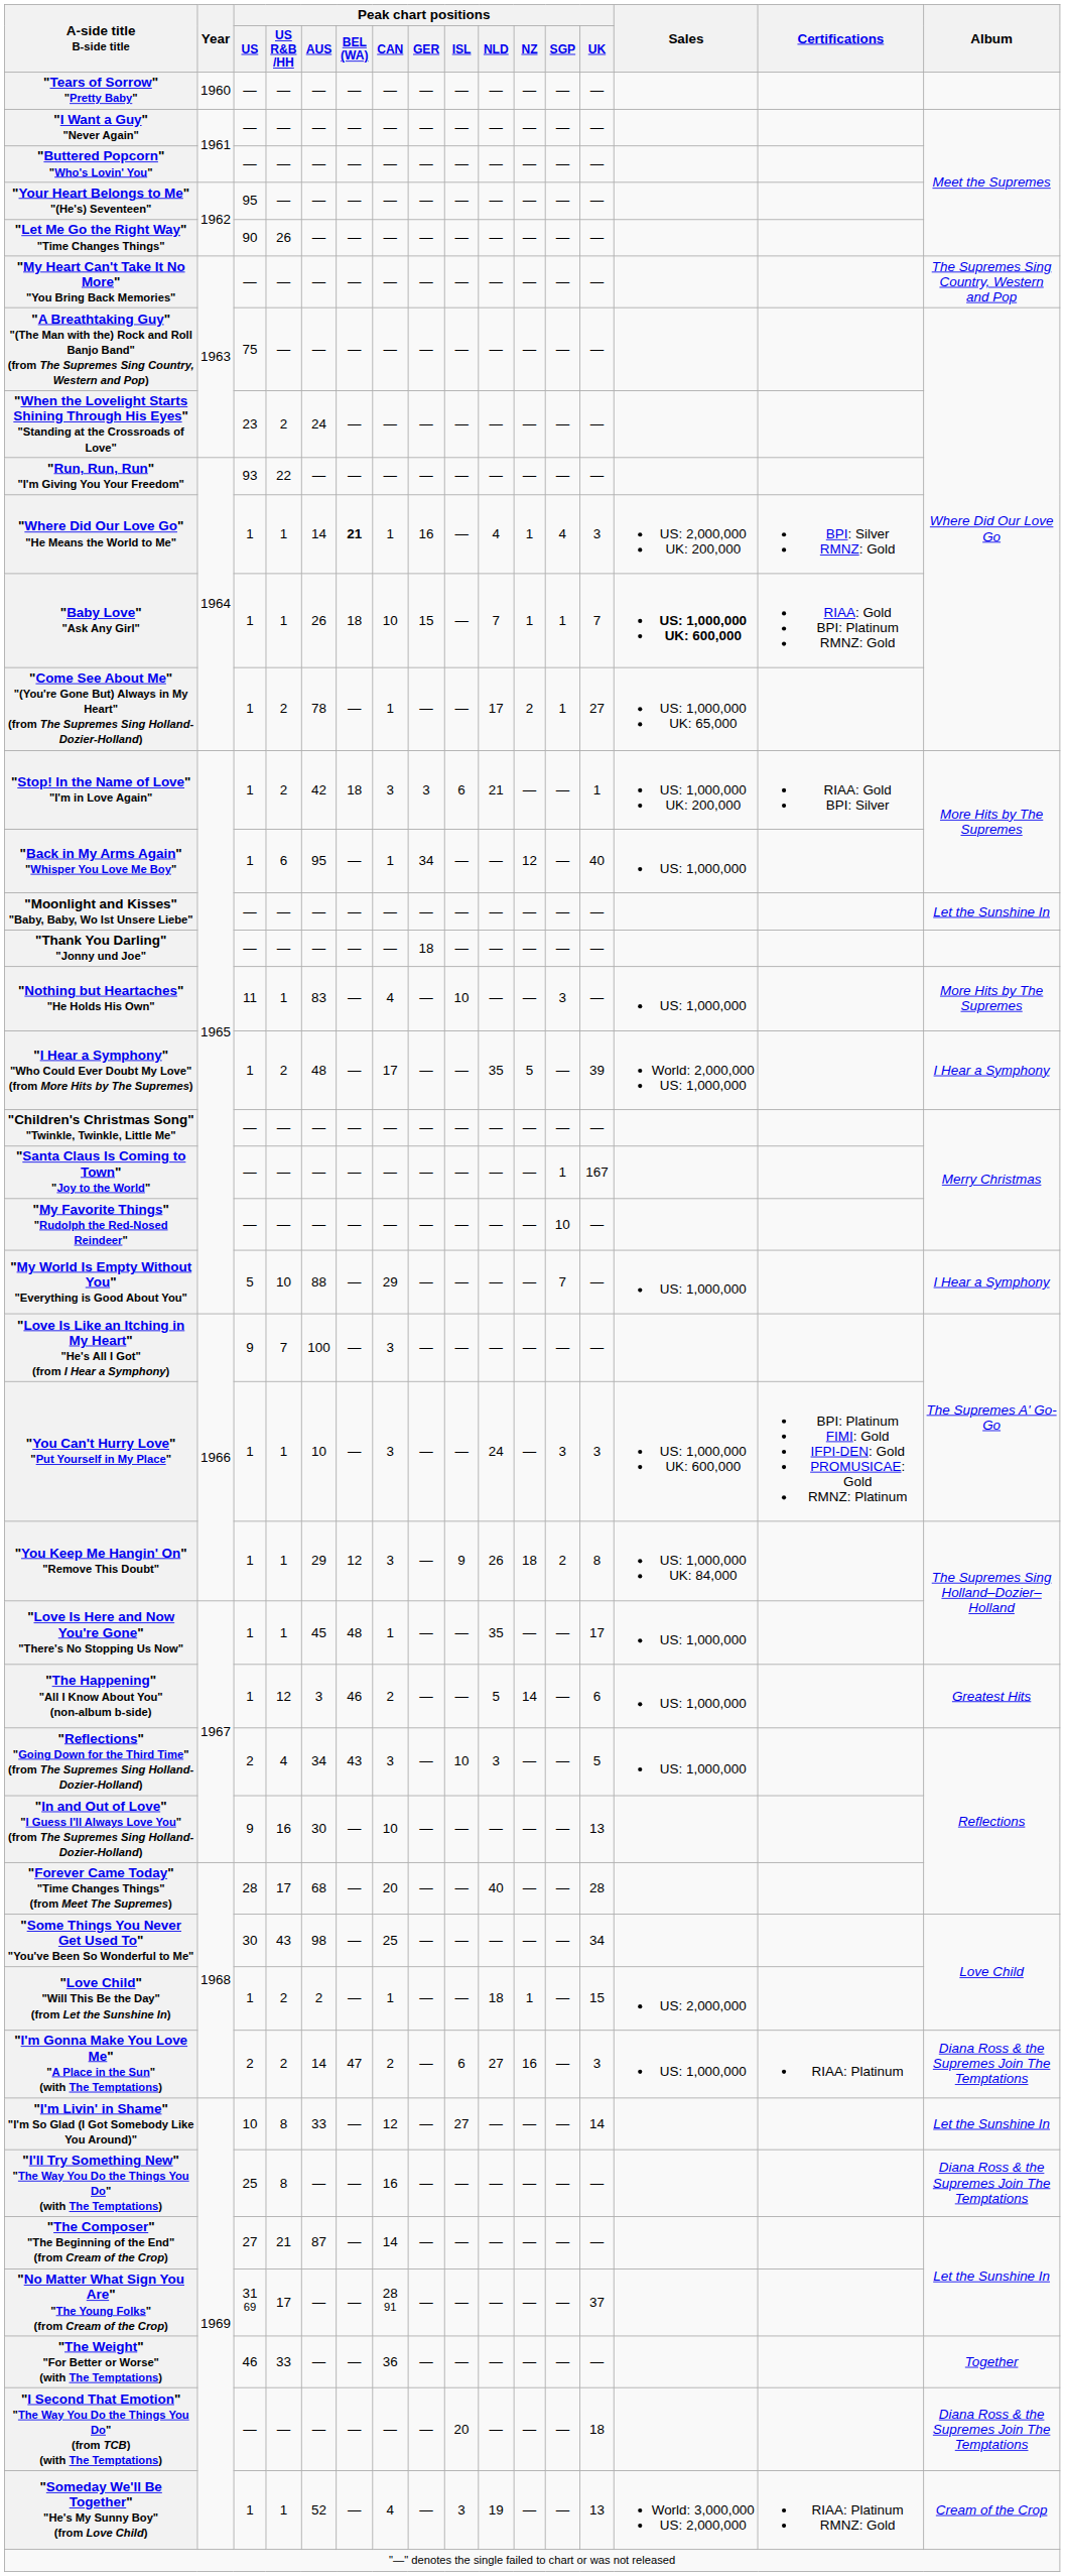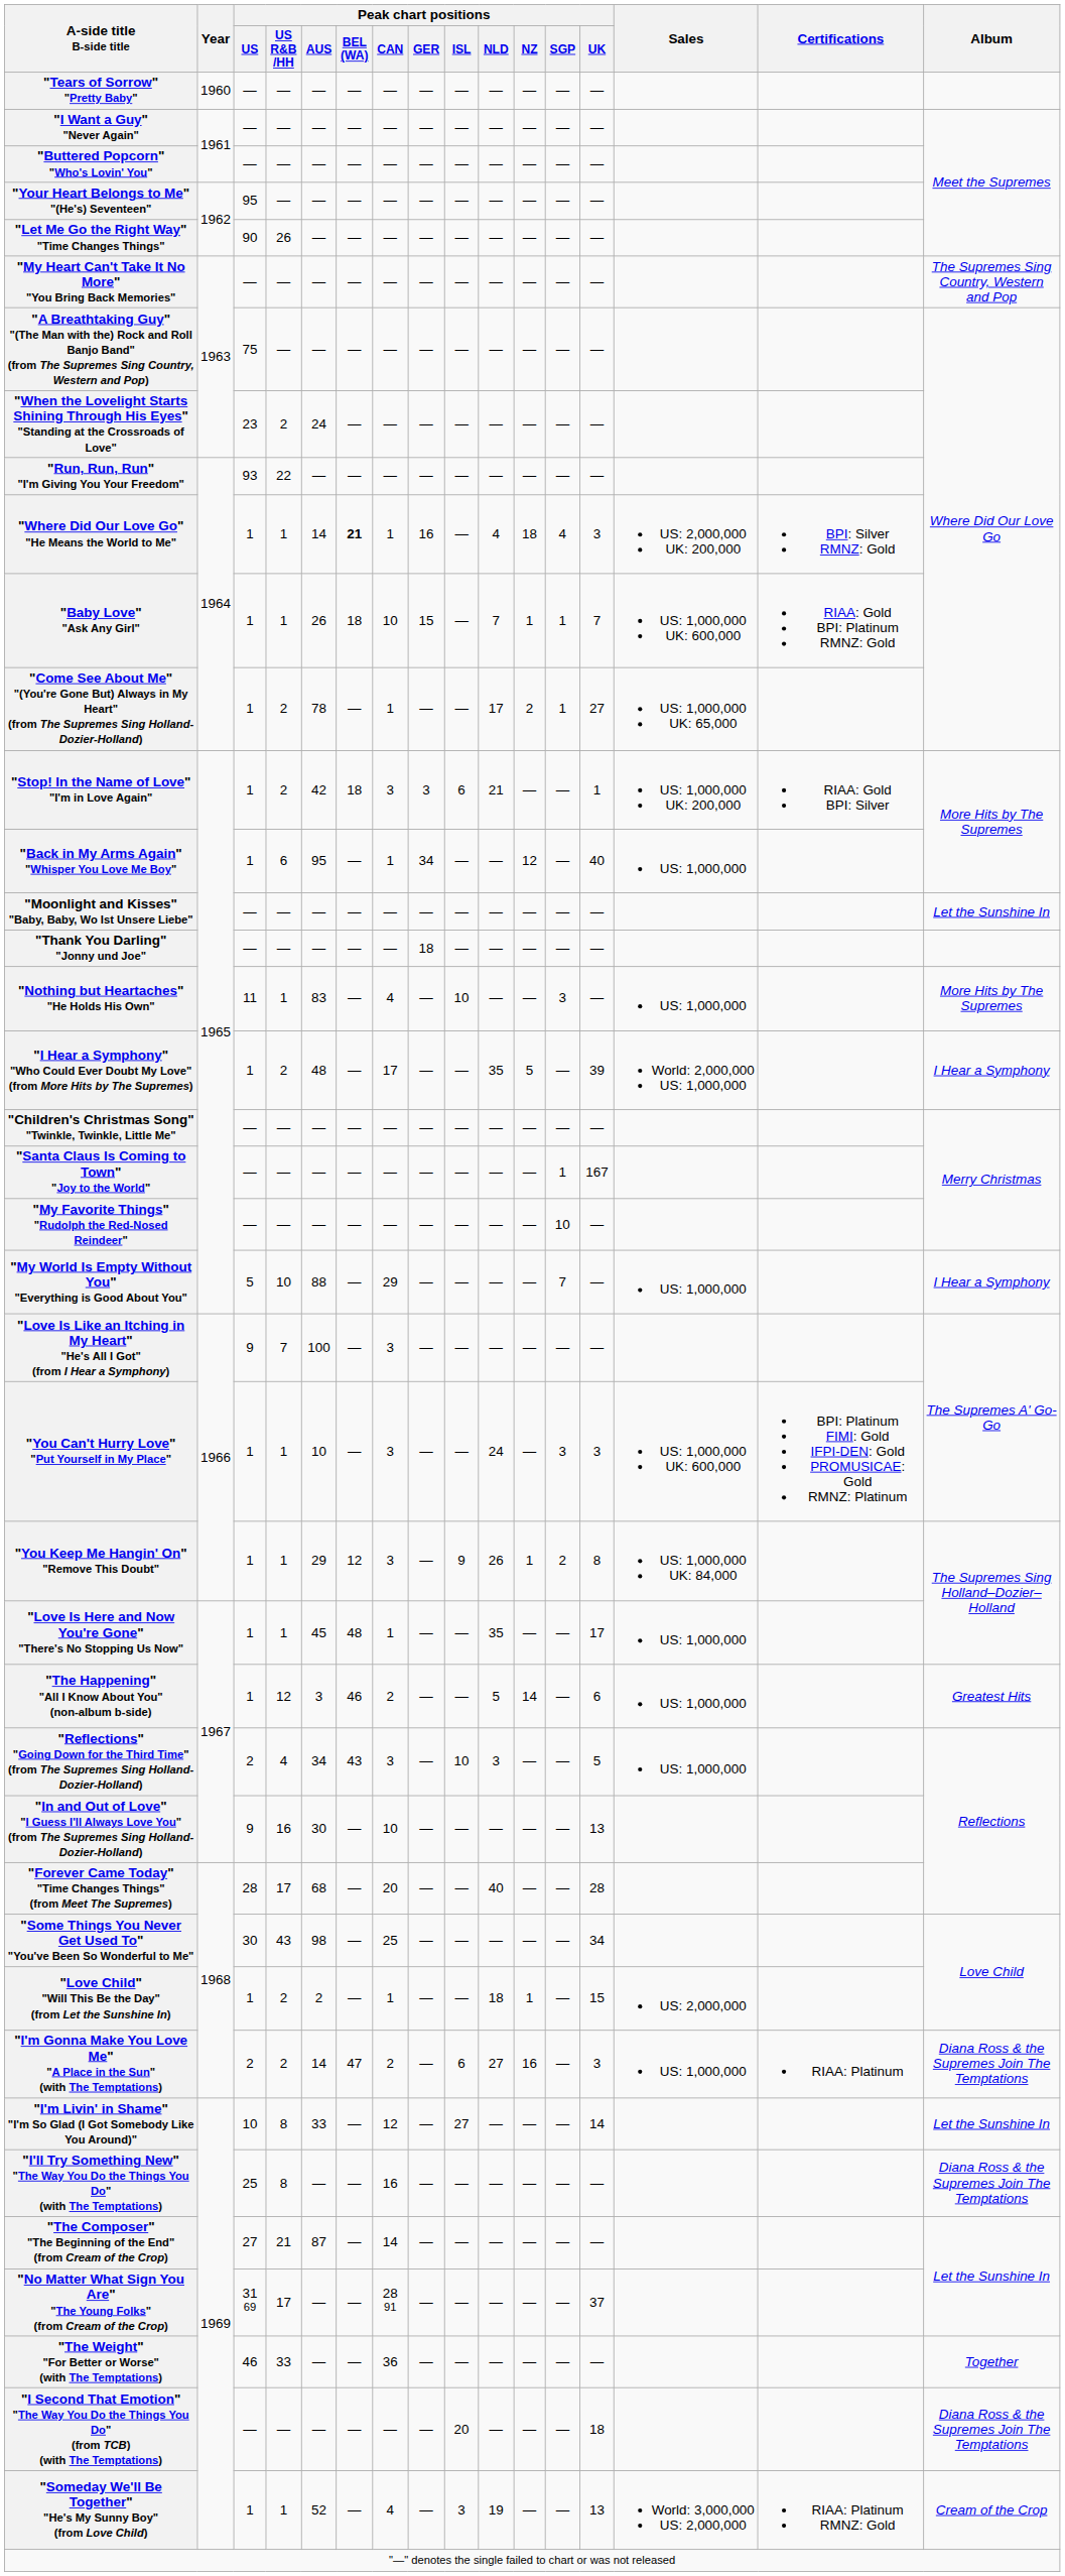"Where Did Our Love Go" "He Means the World to Me" | Peak chart positions / NZ: 1 -> 18
"Baby Love" "Ask Any Girl" | Sales: bold -> normal
"You Keep Me Hangin' On" "Remove This Doubt" | Peak chart positions / NZ: 18 -> 1
